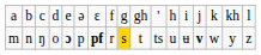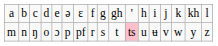m | column 5: bold -> normal
m | column 7: bold -> normal
m | column 9: gold background -> no background
m | column 11: no background -> pink background
m | column 14: bold -> normal
